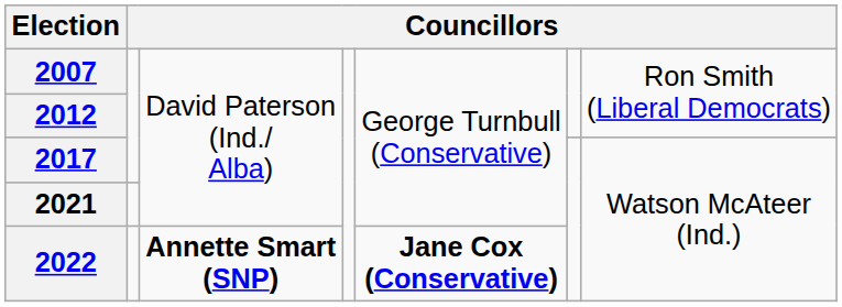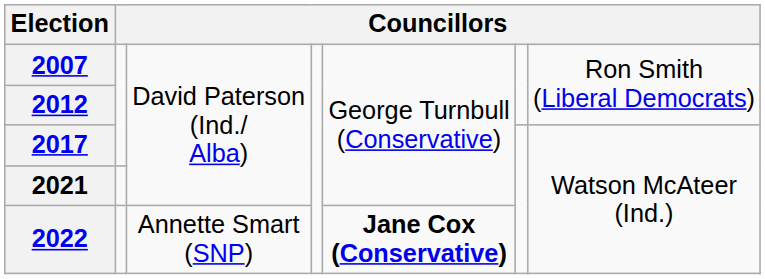2022 | column 3: bold -> normal
